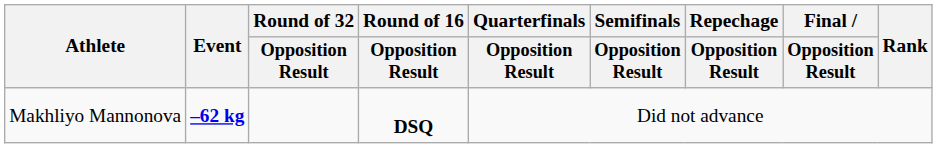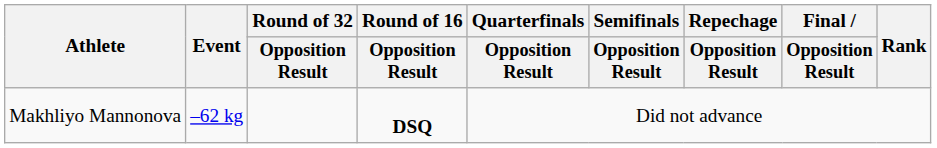Makhliyo Mannonova | Event: bold -> normal
